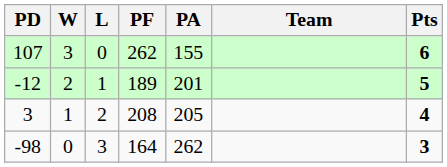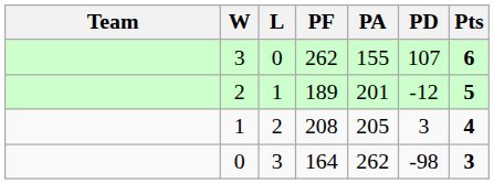columns swapped: Team <-> PD
